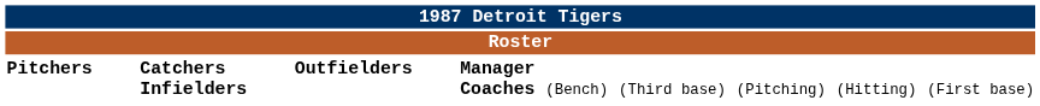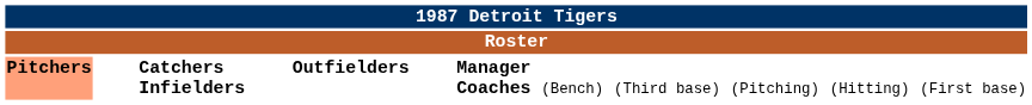Pitchers | column 1: no background -> lightsalmon background
